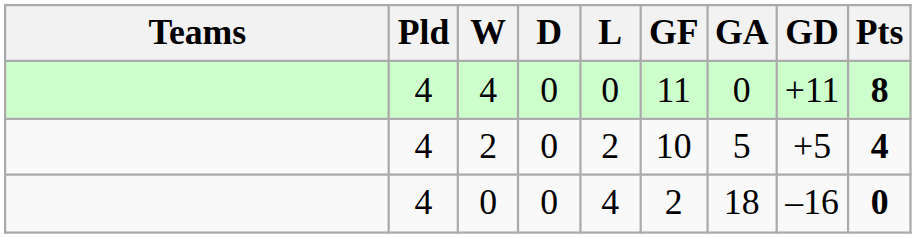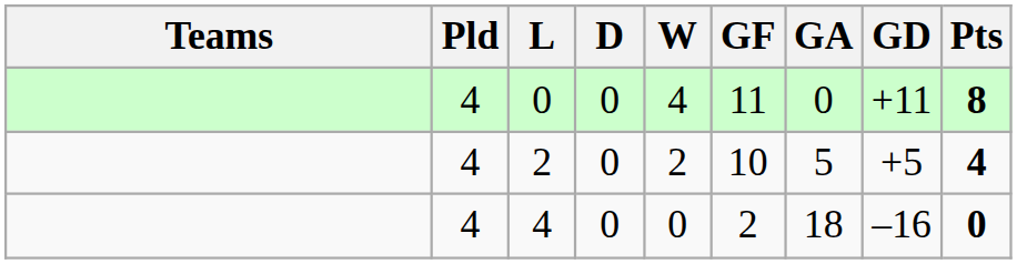columns swapped: W <-> L
